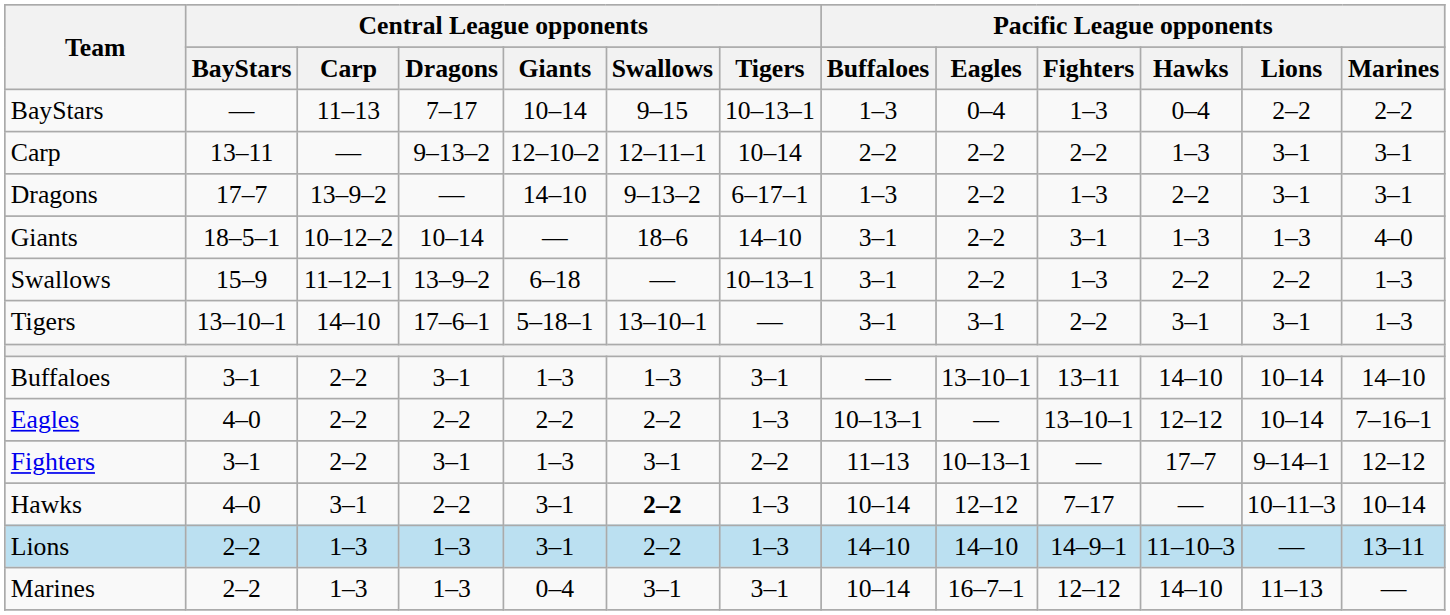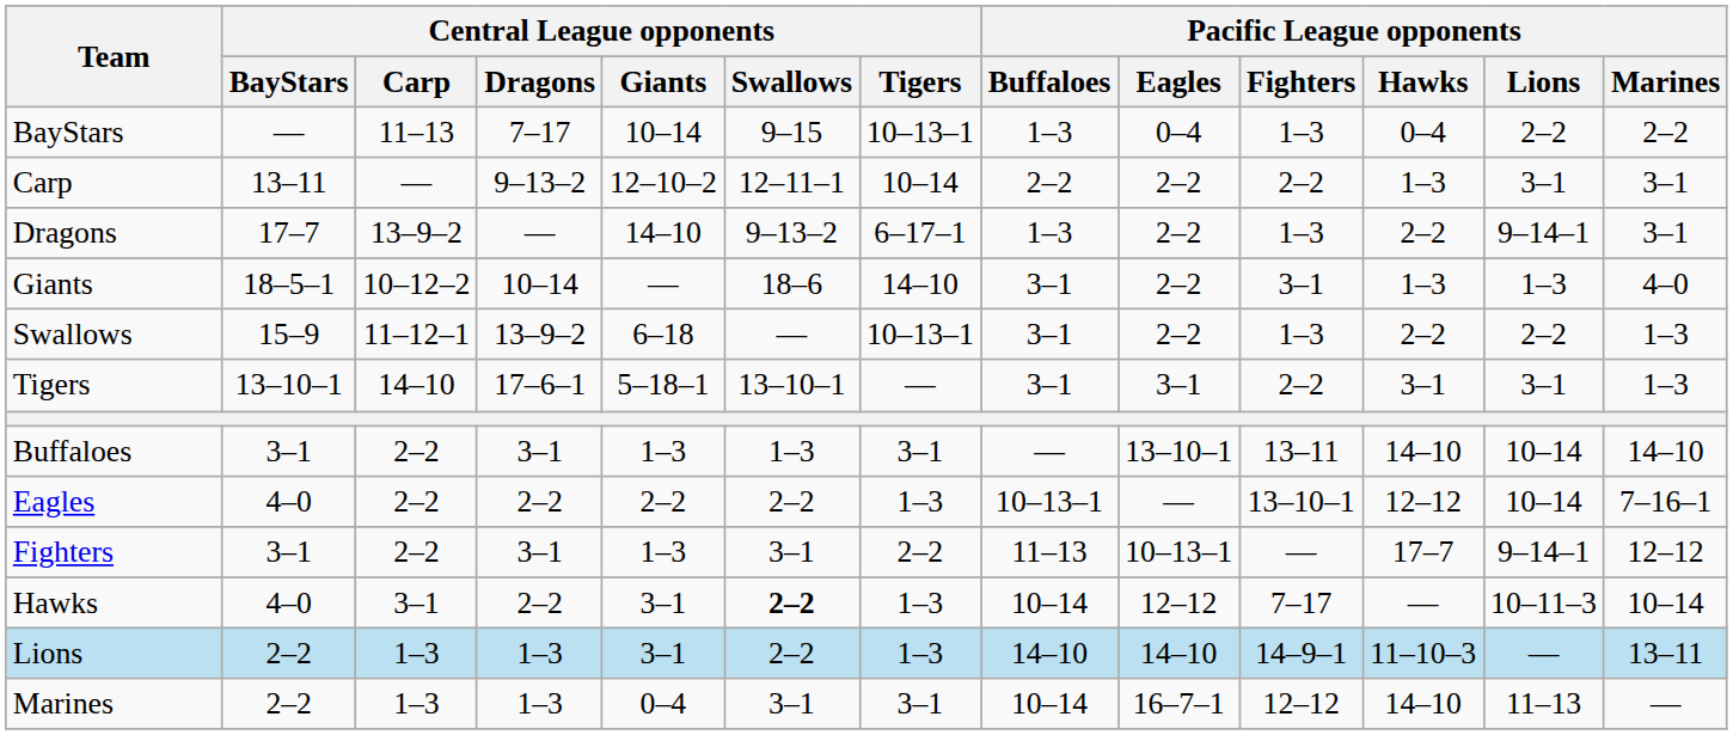row 5 | Pacific League opponents / Lions: 3–1 -> 9–14–1
